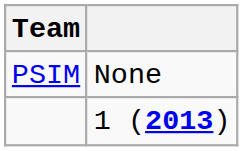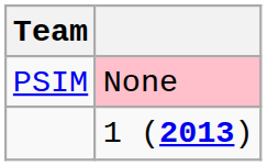PSIM | column 2: no background -> pink background
